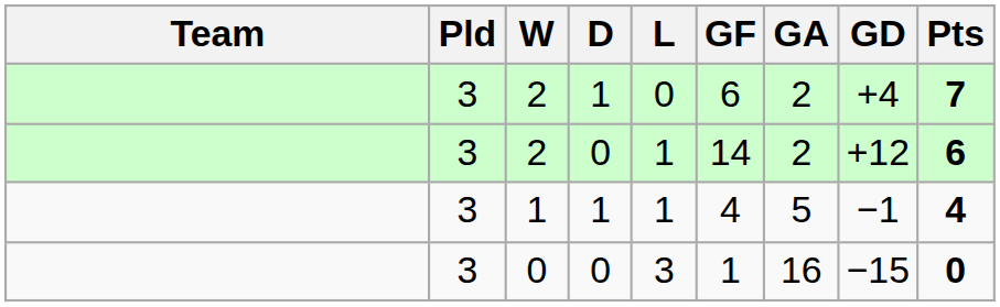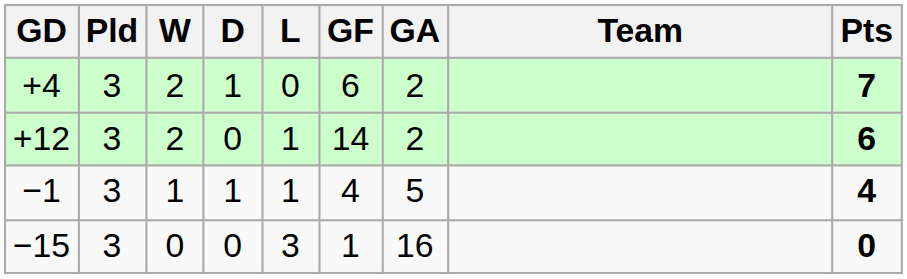columns swapped: Team <-> GD
